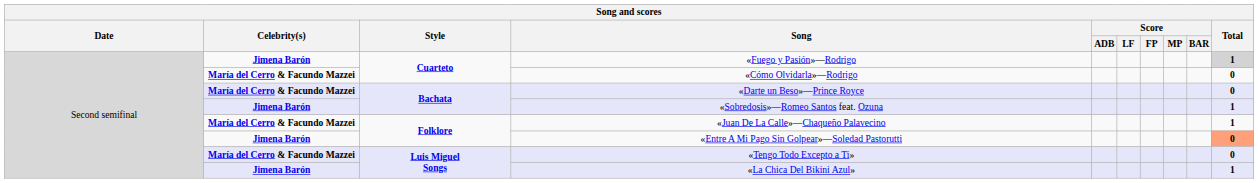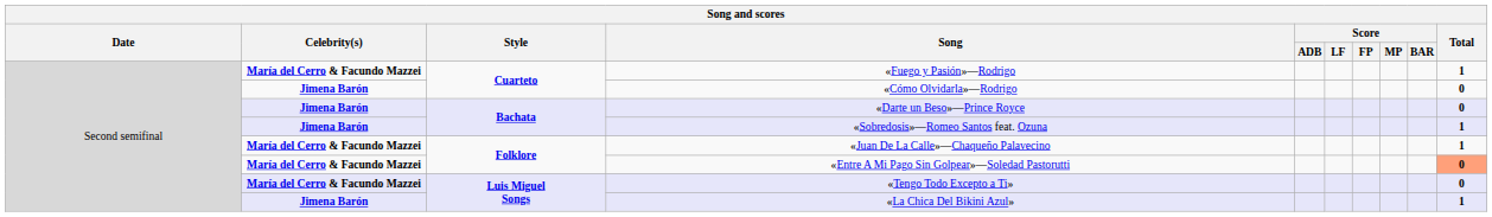«Fuego y Pasión»—Rodrigo | Celebrity(s): Jimena Barón -> María del Cerro & Facundo Mazzei
«Fuego y Pasión»—Rodrigo | Total: lightgrey background -> no background
«Cómo Olvidarla»—Rodrigo | Celebrity(s): María del Cerro & Facundo Mazzei -> Jimena Barón
«Darte un Beso»—Prince Royce | Celebrity(s): María del Cerro & Facundo Mazzei -> Jimena Barón
«Entre A Mi Pago Sin Golpear»—Soledad Pastorutti | Celebrity(s): Jimena Barón -> María del Cerro & Facundo Mazzei
